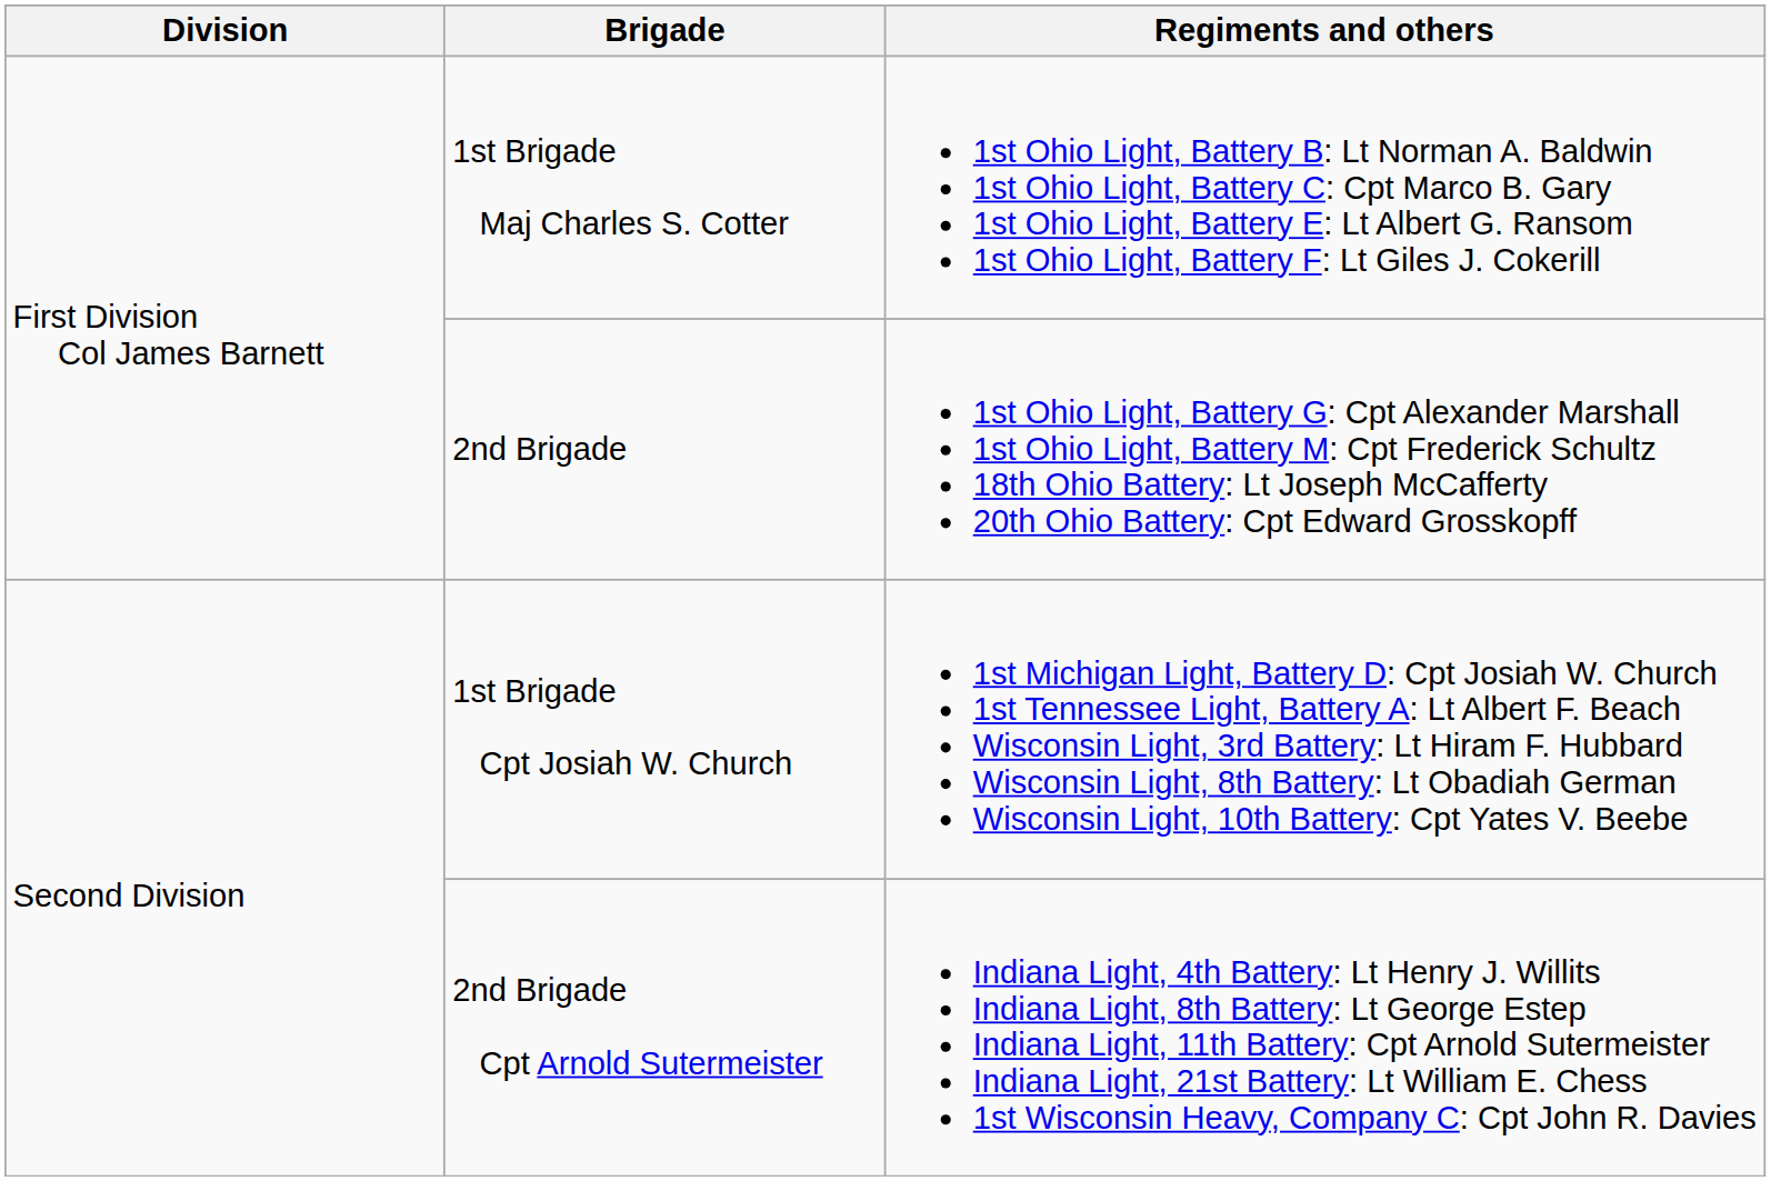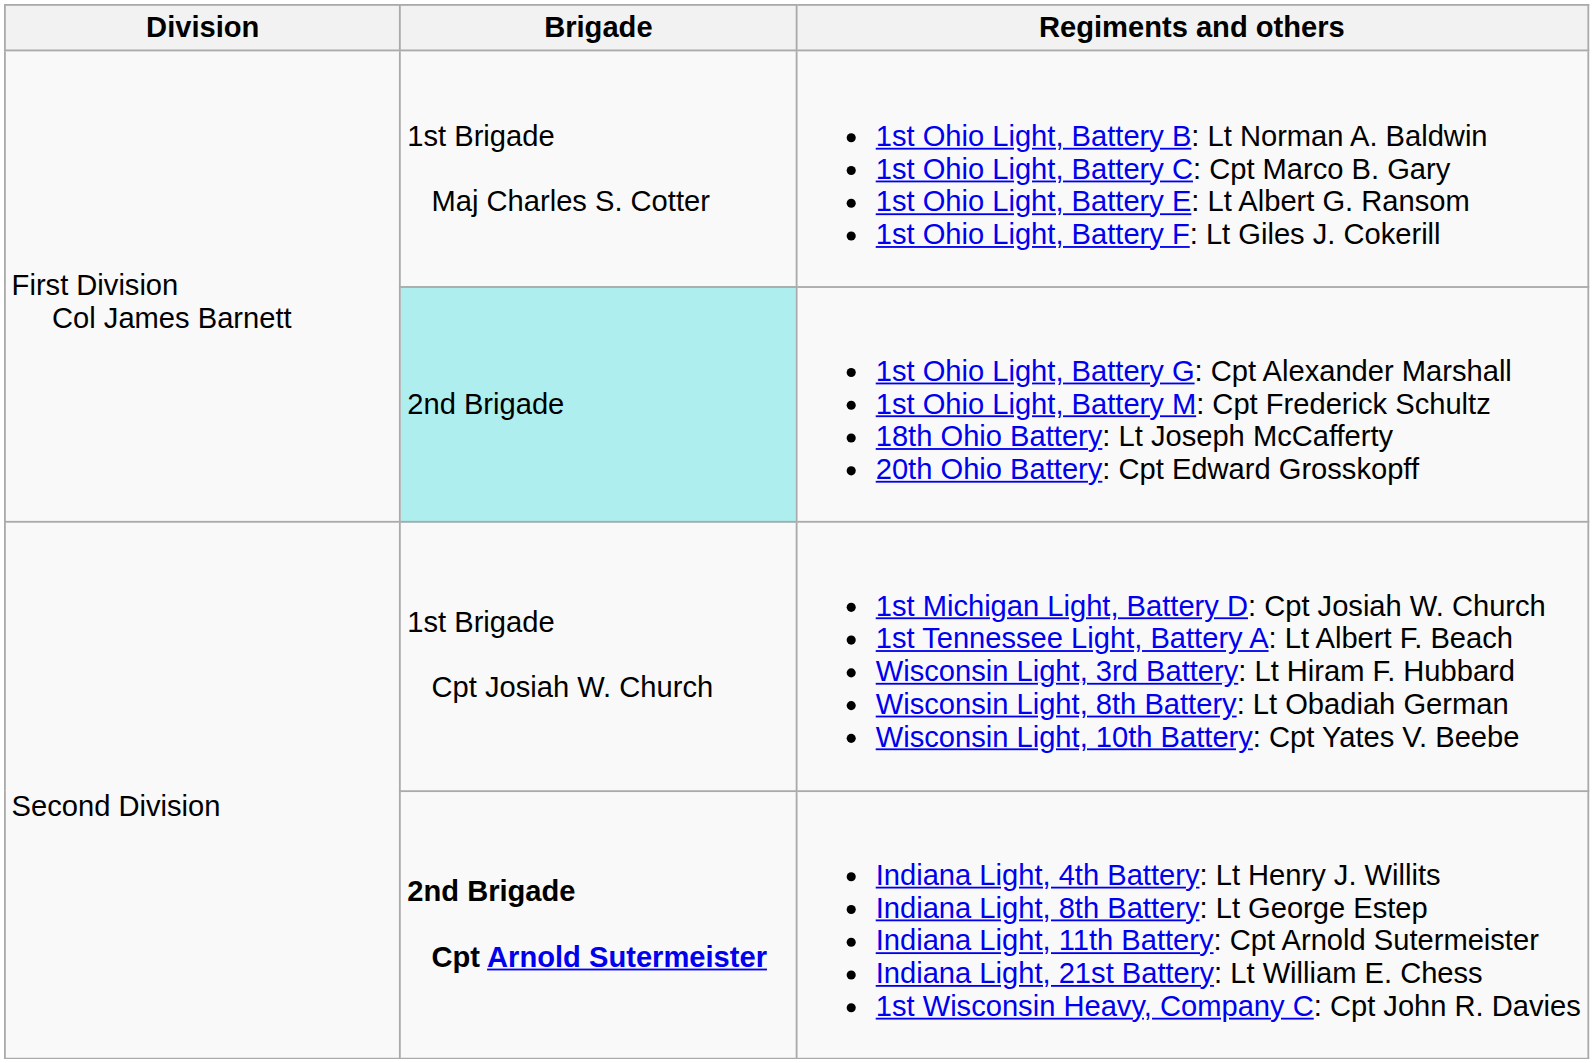2nd Brigade | Brigade: no background -> paleturquoise background
2nd Brigade Cpt Arnold Sutermeister | Brigade: normal -> bold
